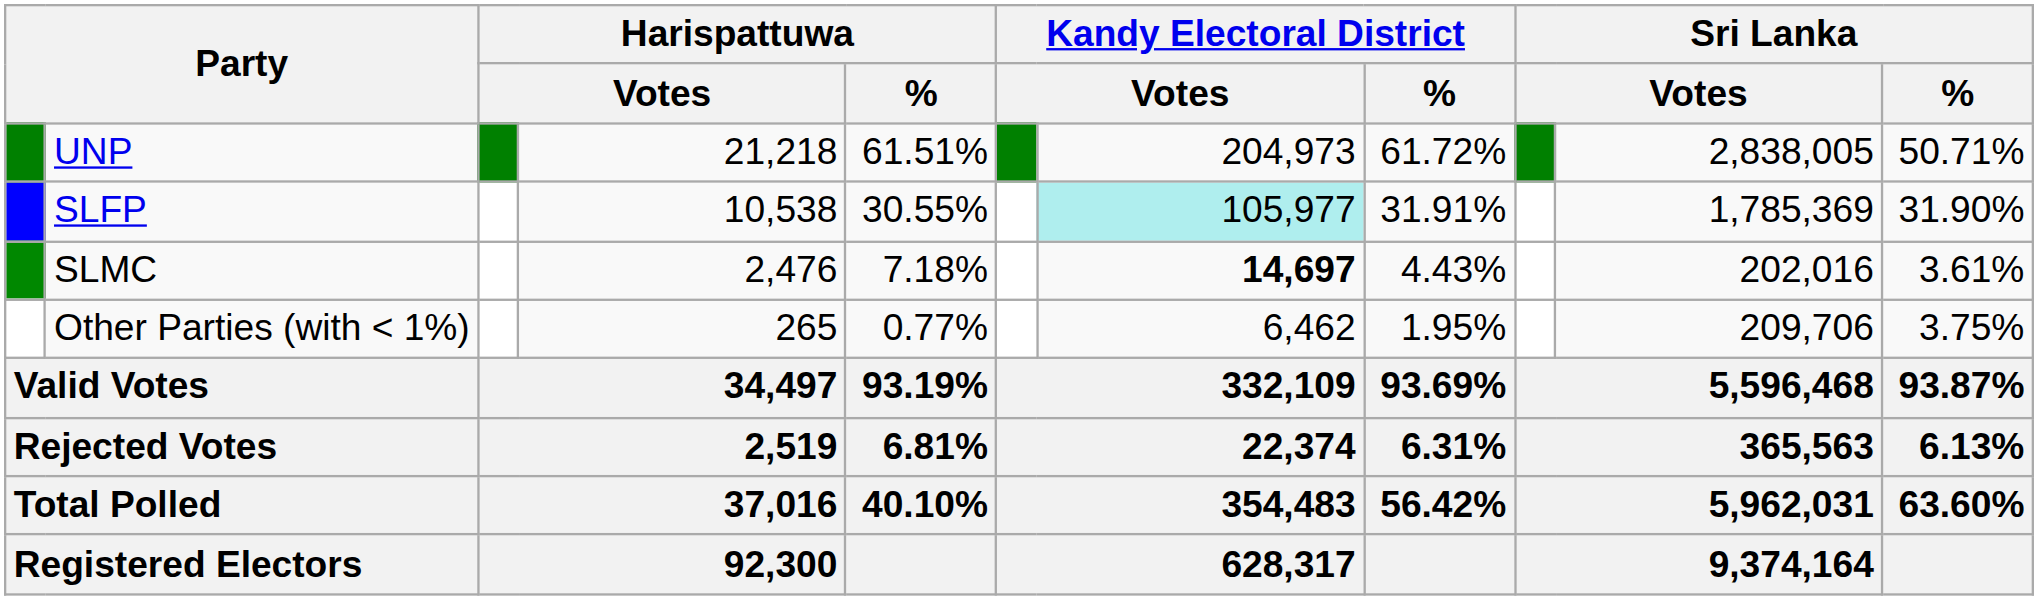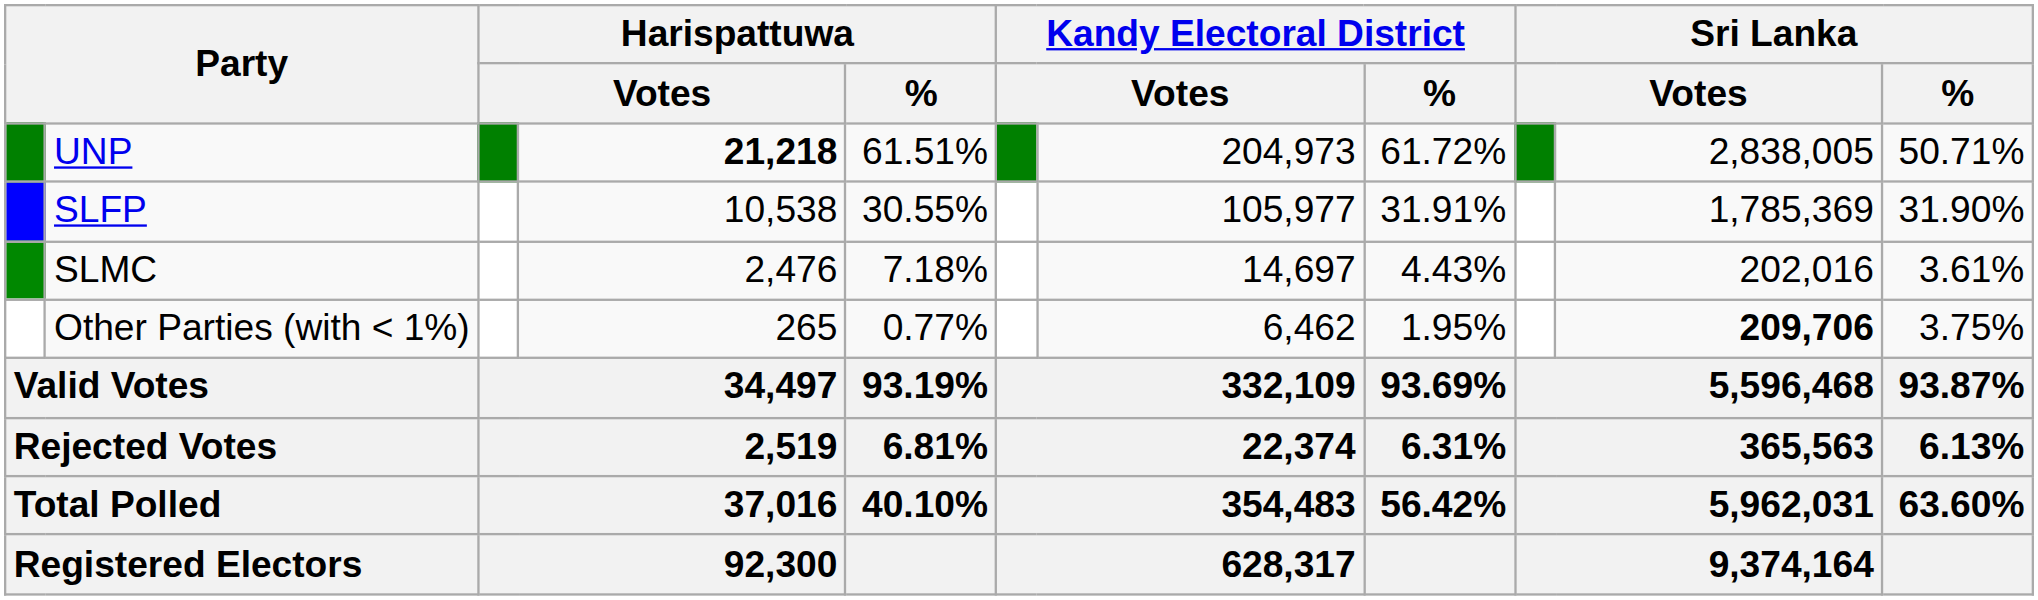UNP | column 4: normal -> bold
SLFP | column 7: paleturquoise background -> no background
SLMC | column 7: bold -> normal
Other Parties (with < 1%) | column 10: normal -> bold
